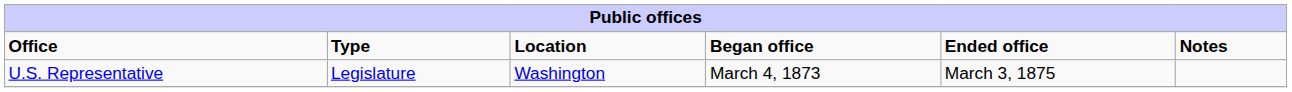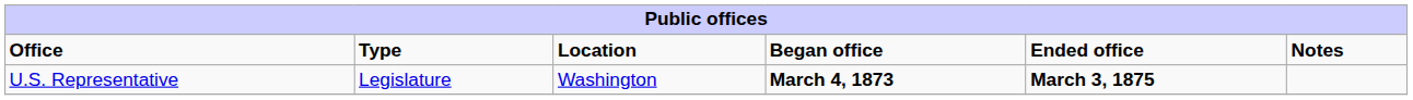U.S. Representative | Began office: normal -> bold
U.S. Representative | Ended office: normal -> bold
